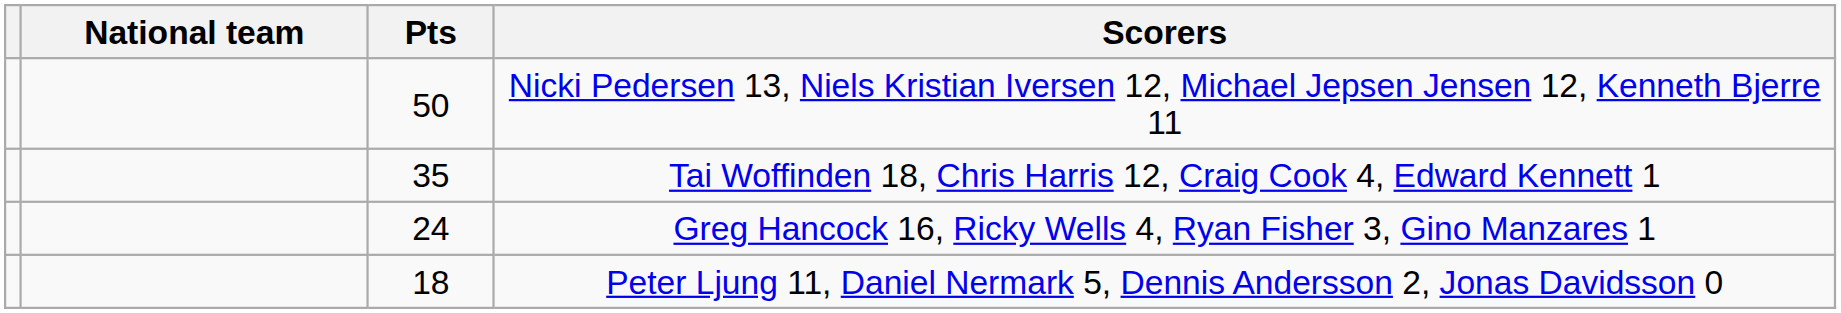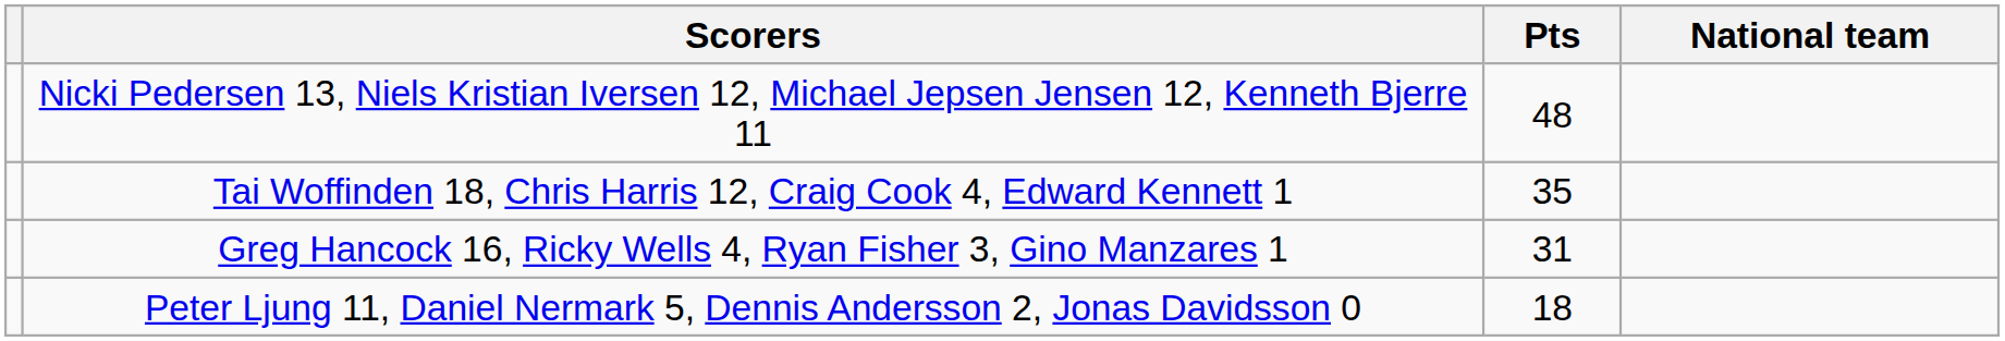columns swapped: National team <-> Scorers
row 2 | Pts: 50 -> 48
row 4 | Pts: 24 -> 31
